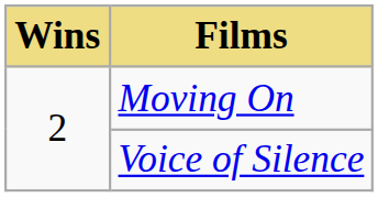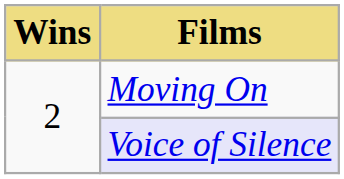Voice of Silence | Films: no background -> lavender background
